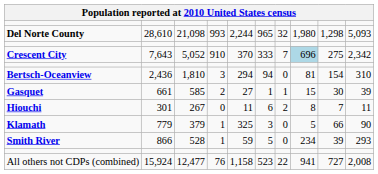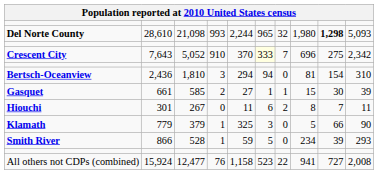Del Norte County | column 9: normal -> bold
Crescent City | column 6: no background -> lightyellow background
Crescent City | column 8: lightblue background -> no background
